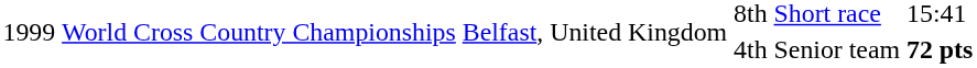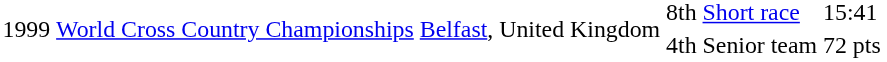row 2 | column 6: bold -> normal
